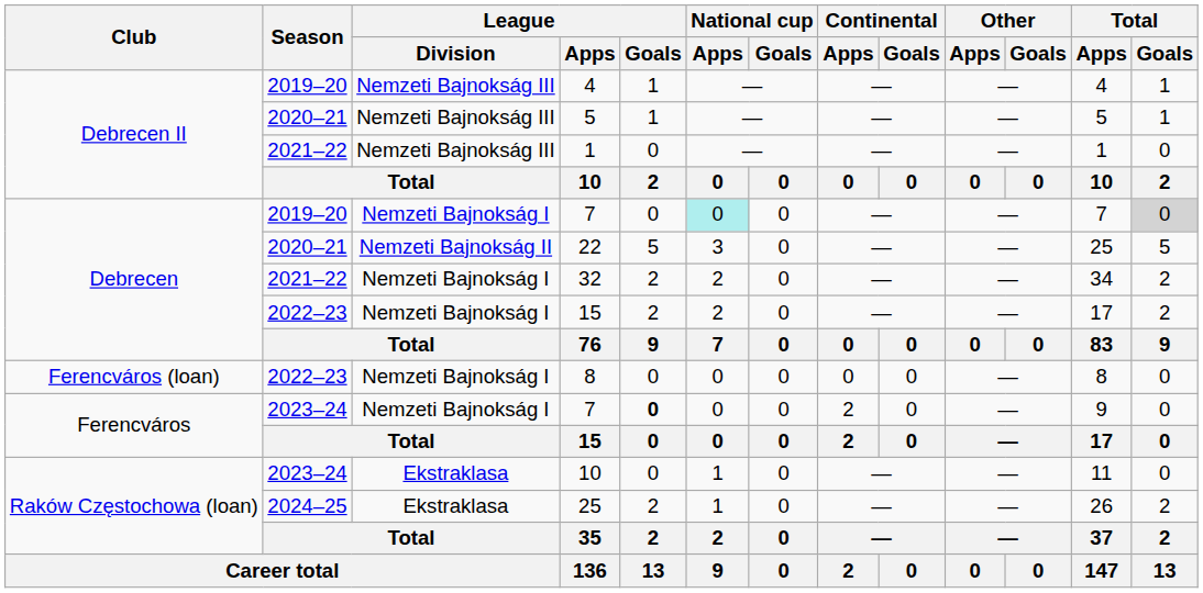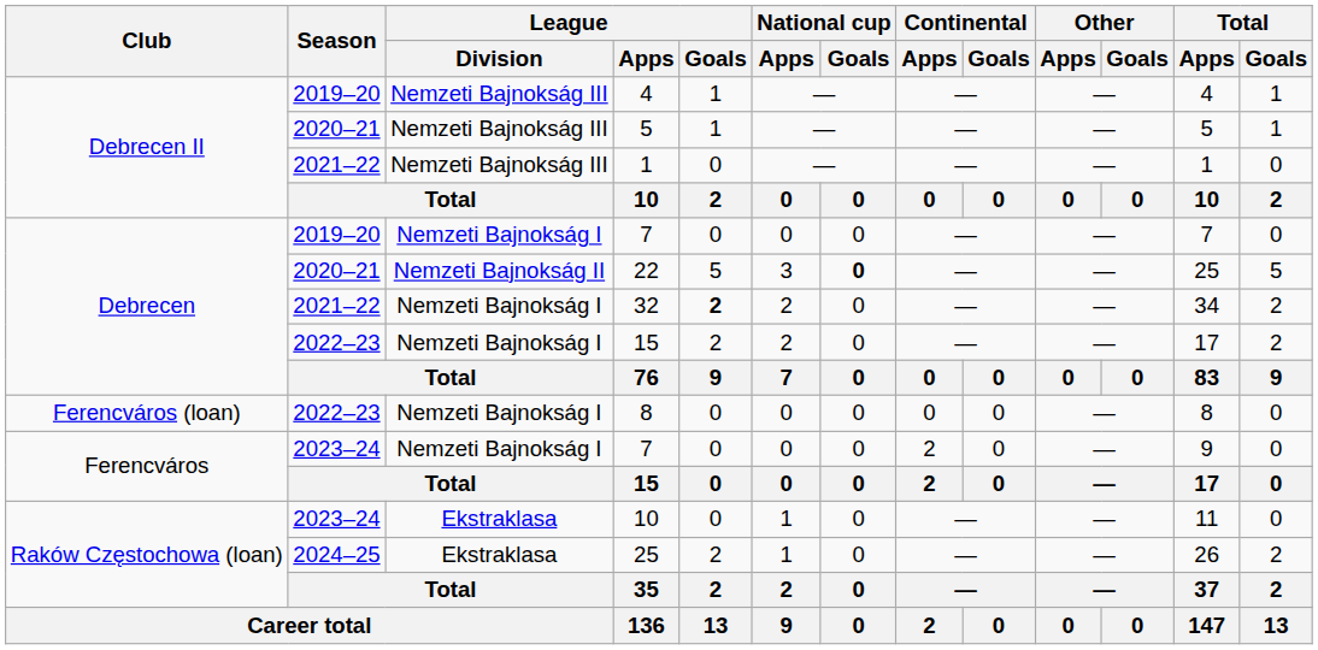2019–20 / 7 | National cup / Apps: paleturquoise background -> no background
2019–20 / 7 | Total / Goals: lightgrey background -> no background
22 | National cup / Goals: normal -> bold
32 | League / Goals: normal -> bold
2023–24 / 7 | League / Goals: bold -> normal
